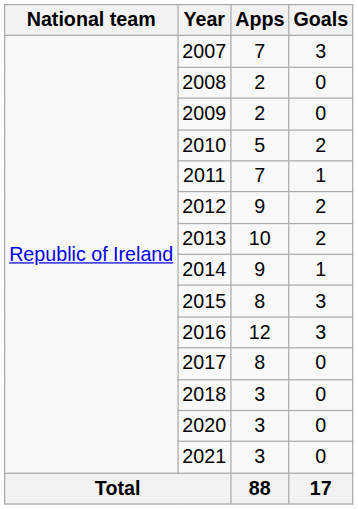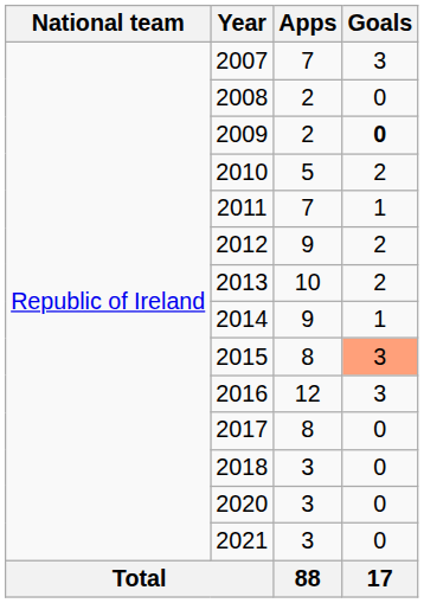2009 | Goals: normal -> bold
2015 | Goals: no background -> lightsalmon background
